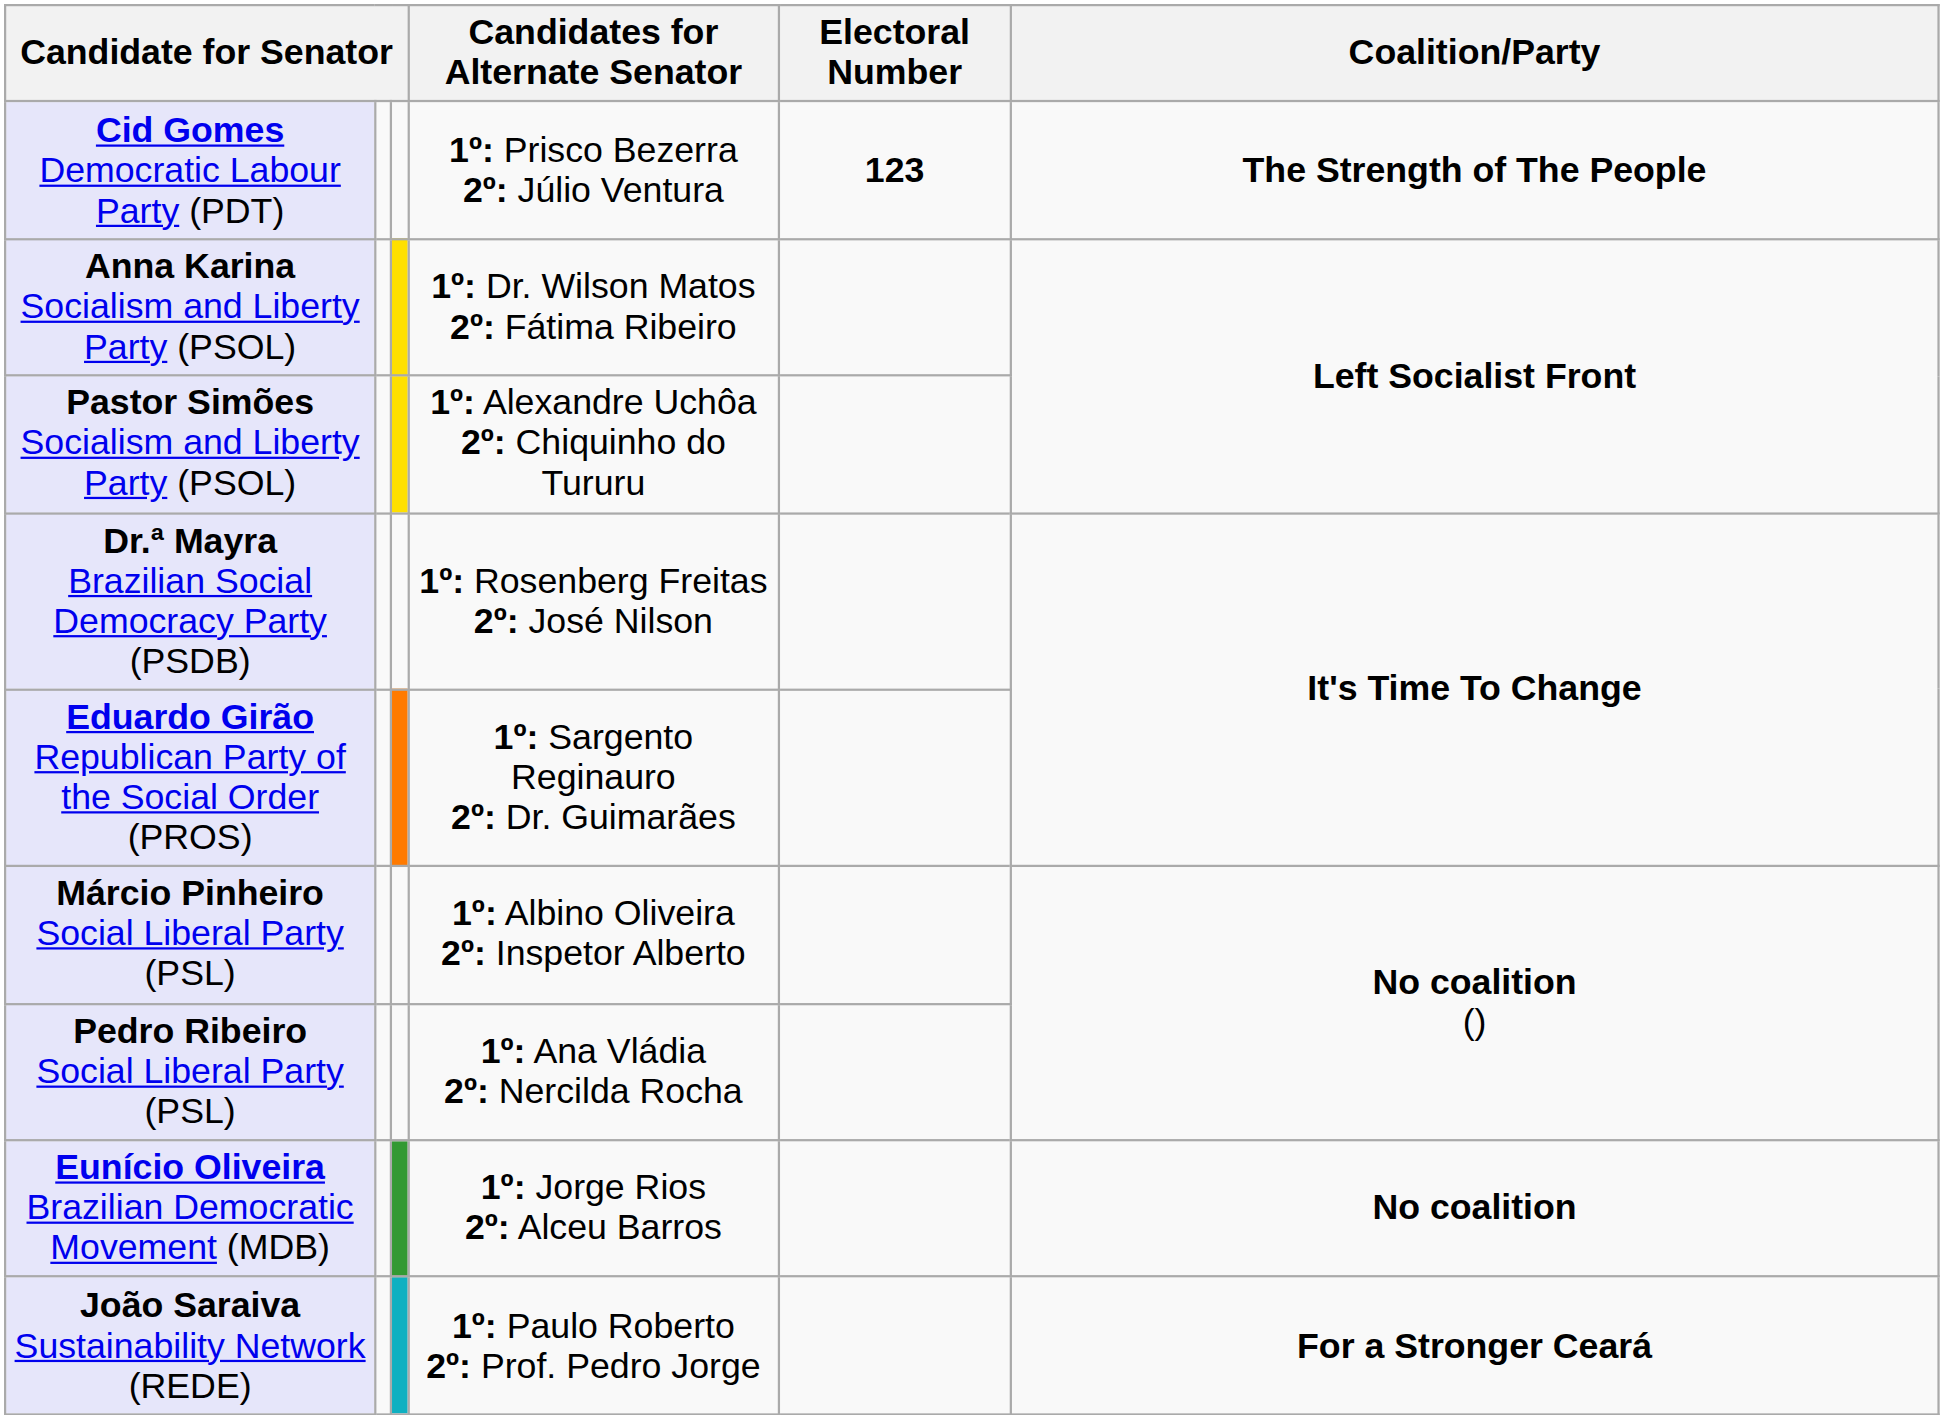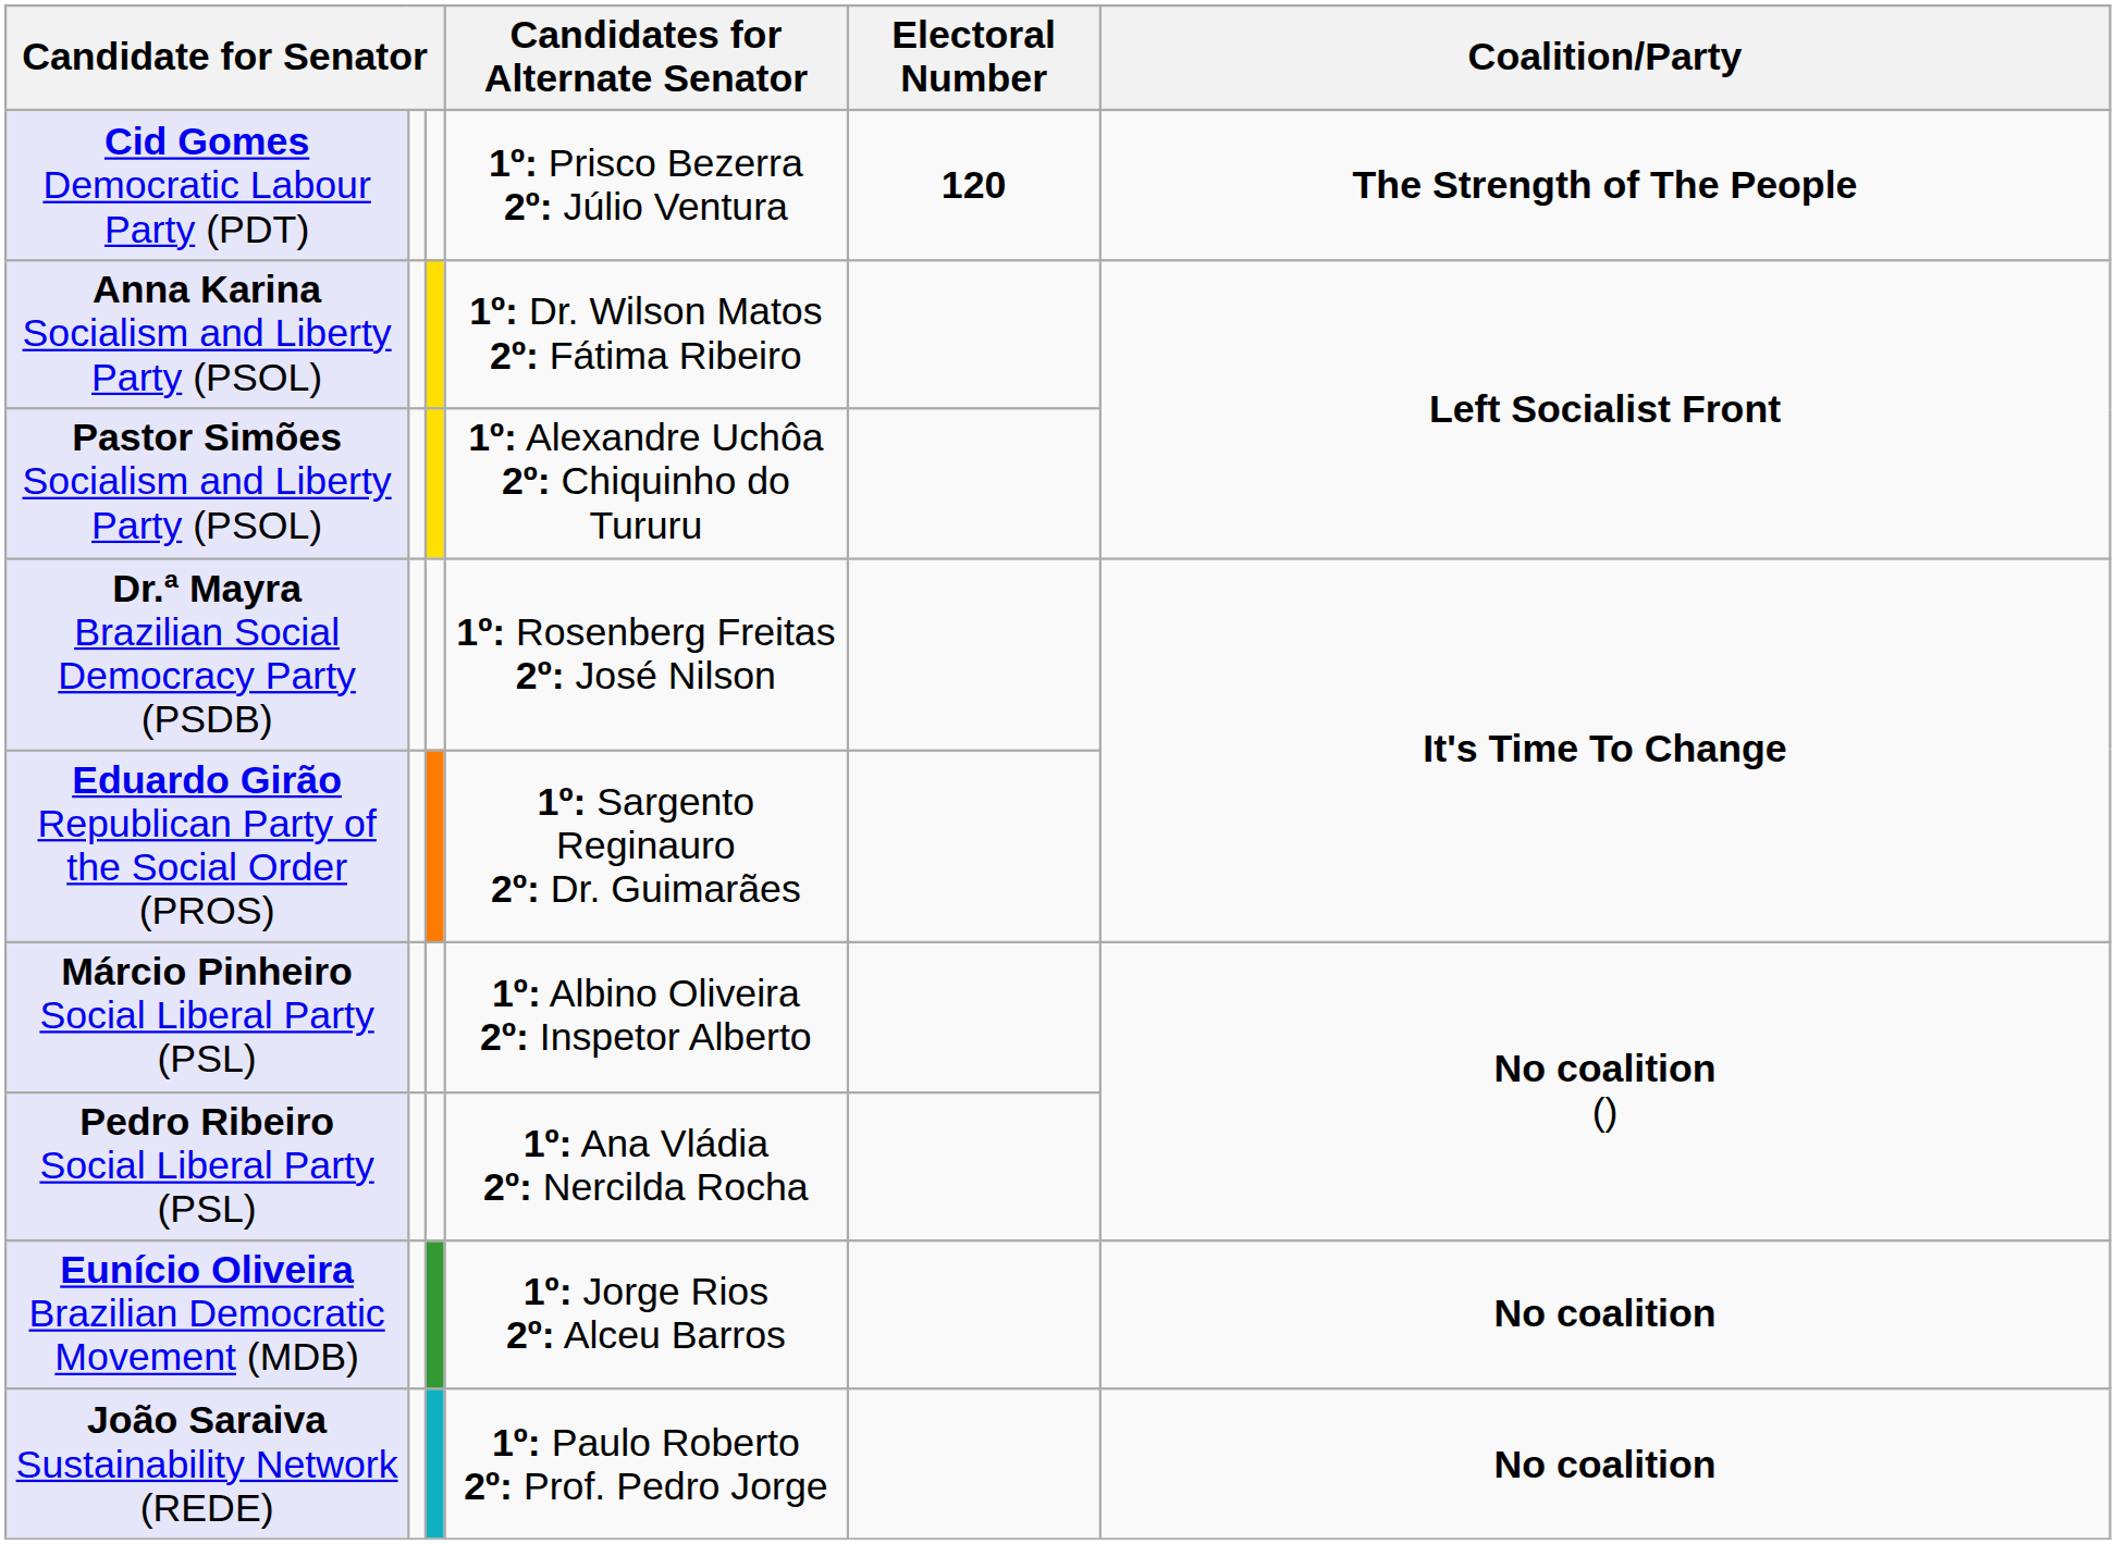Cid Gomes Democratic Labour Party (PDT) | Electoral Number: 123 -> 120
João Saraiva Sustainability Network (REDE) | Coalition/Party: For a Stronger Ceará -> No coalition
